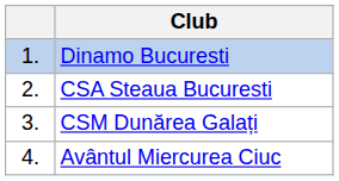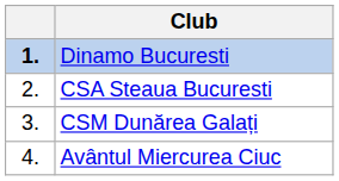Dinamo Bucuresti | column 1: normal -> bold
